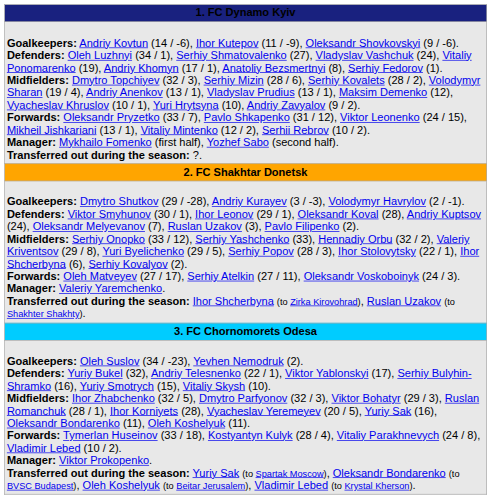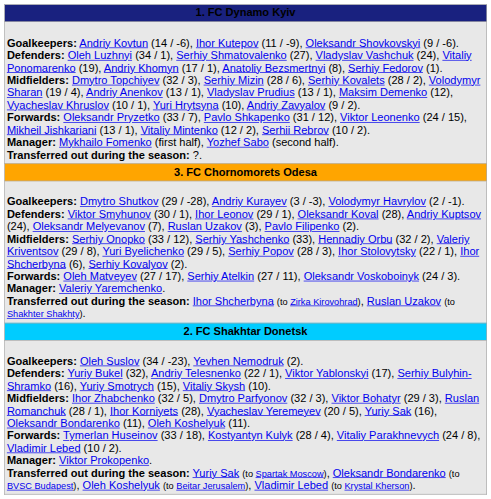row 3 | column 1: 2. FC Shakhtar Donetsk -> 3. FC Chornomorets Odesa
row 5 | column 1: 3. FC Chornomorets Odesa -> 2. FC Shakhtar Donetsk
